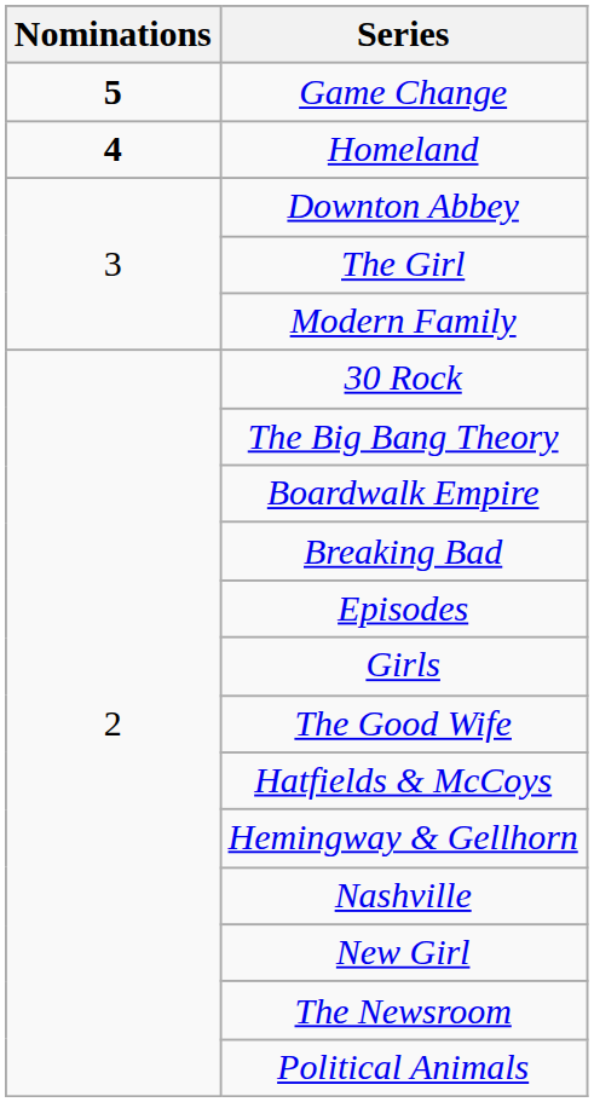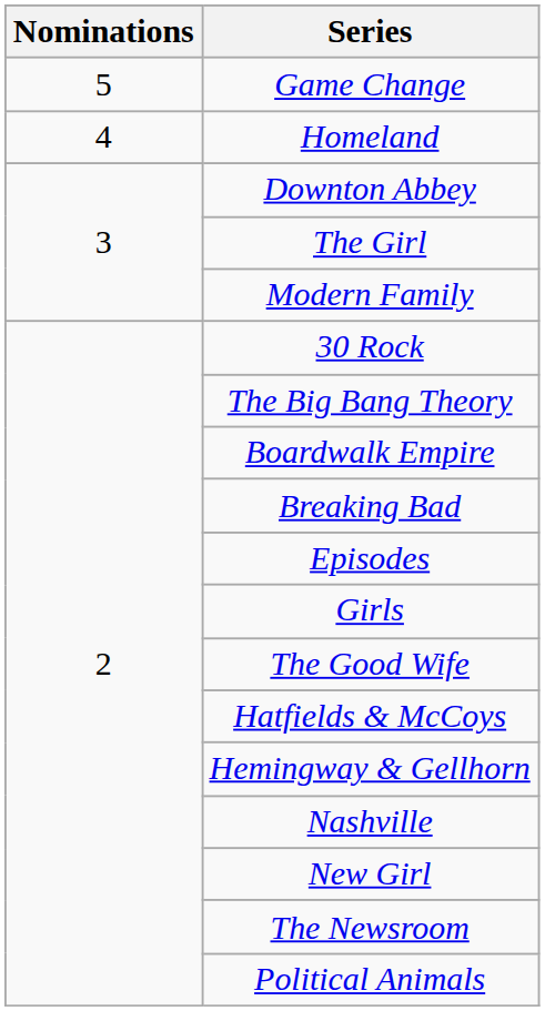Game Change | Nominations: bold -> normal
Homeland | Nominations: bold -> normal
